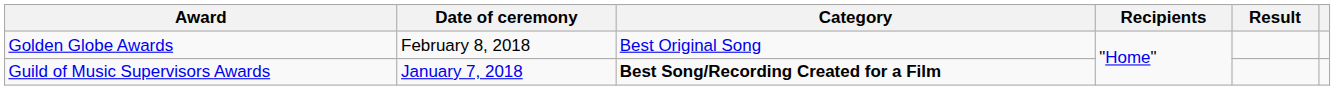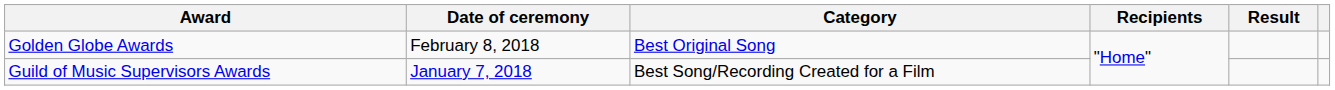Guild of Music Supervisors Awards | Category: bold -> normal
